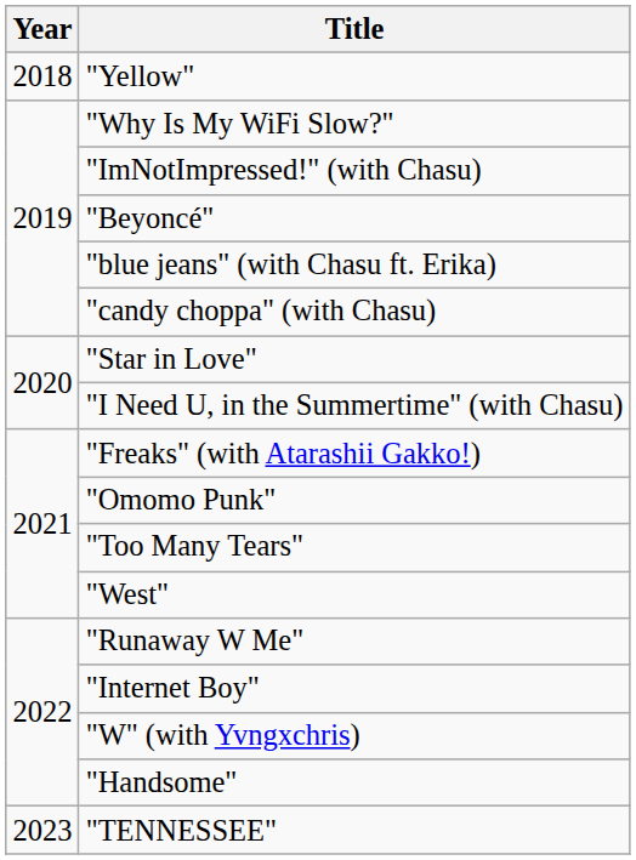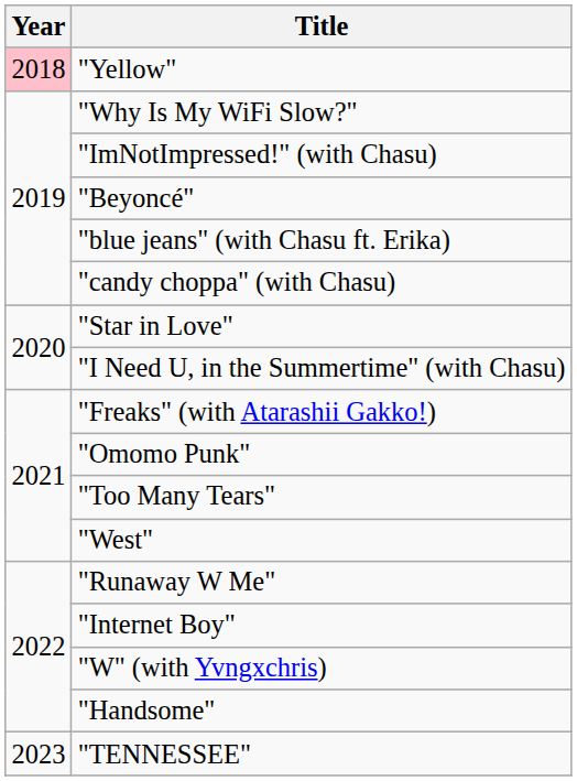"Yellow" | Year: no background -> pink background
